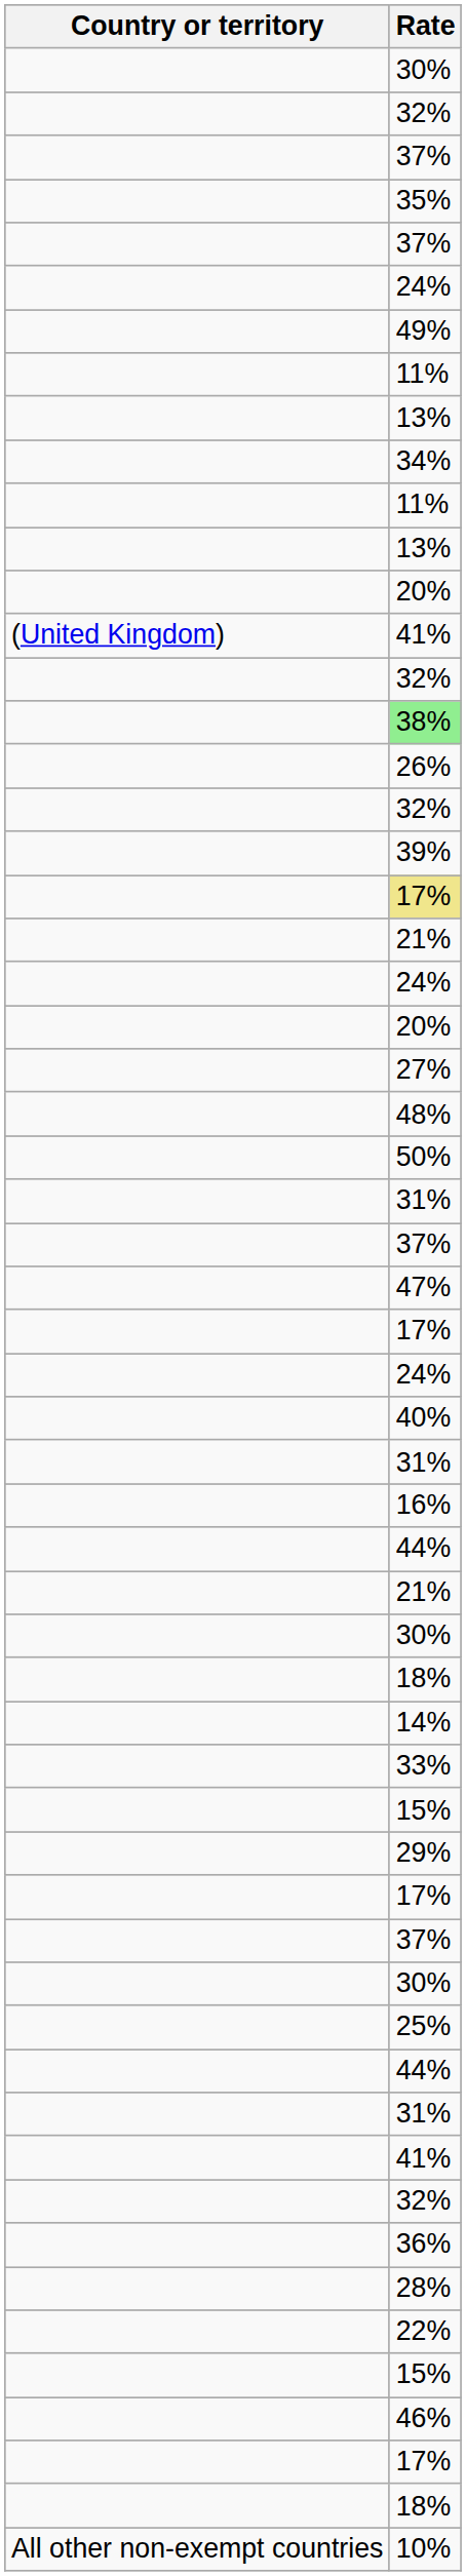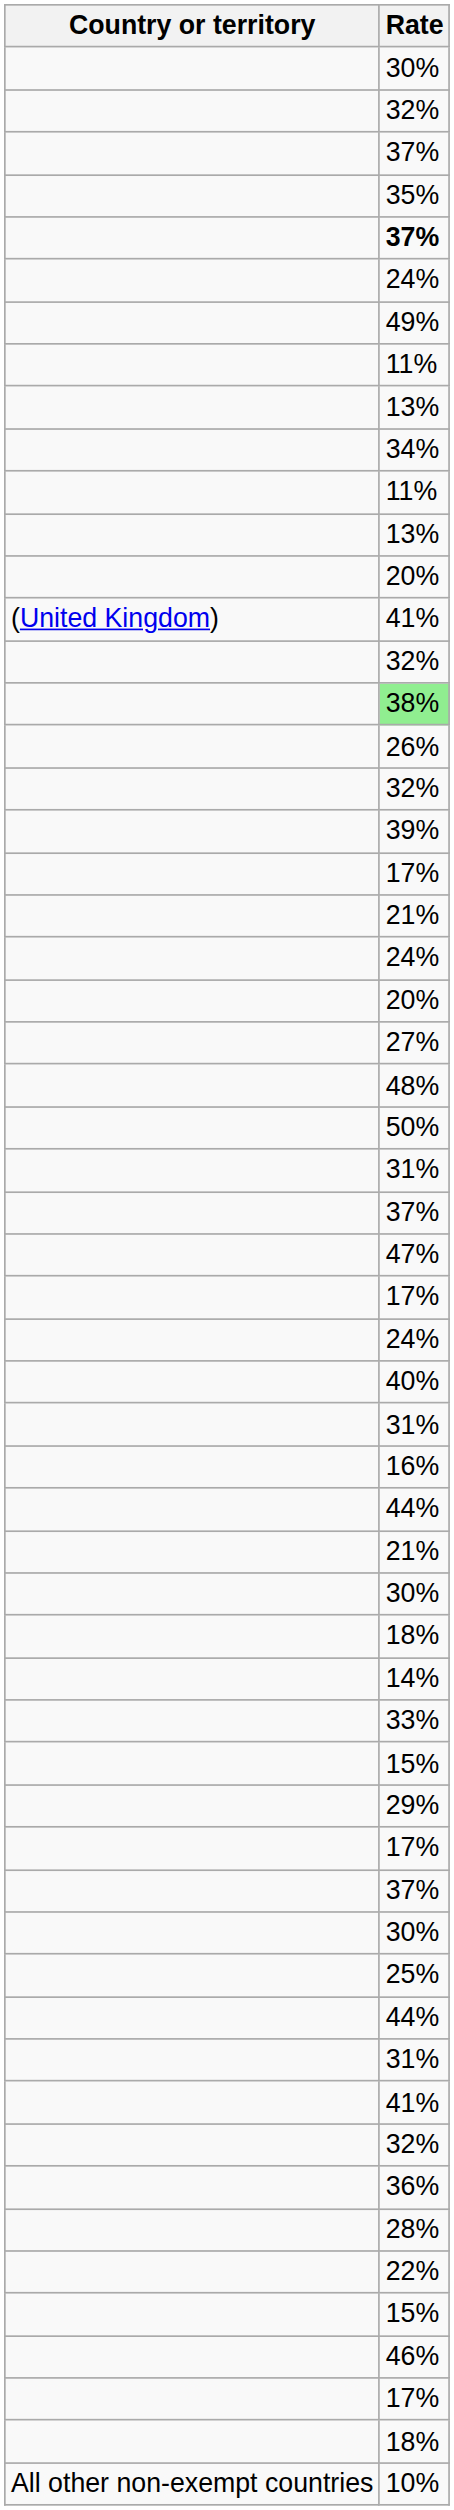row 6 | Rate: normal -> bold
row 21 | Rate: khaki background -> no background
